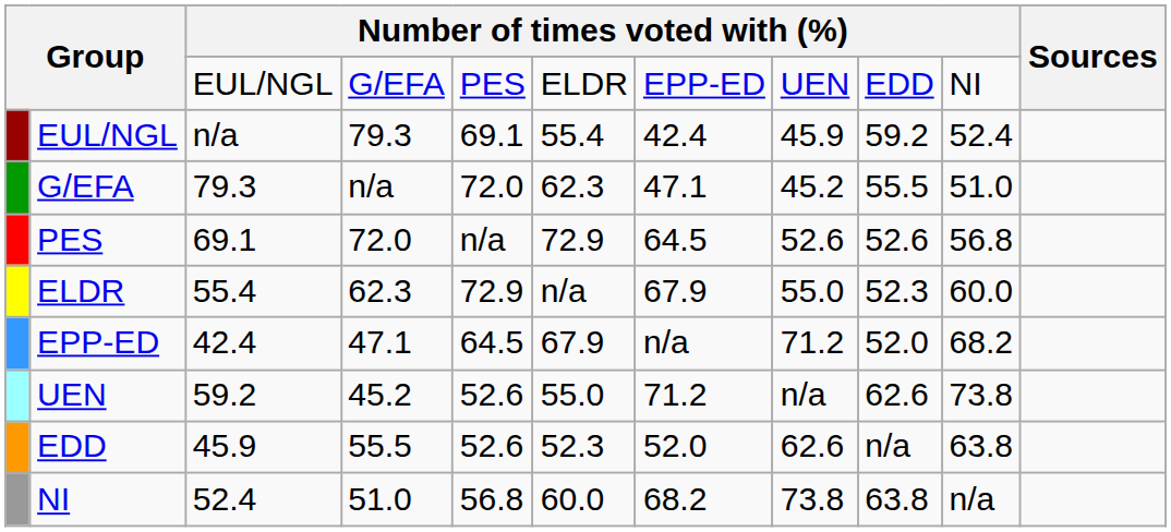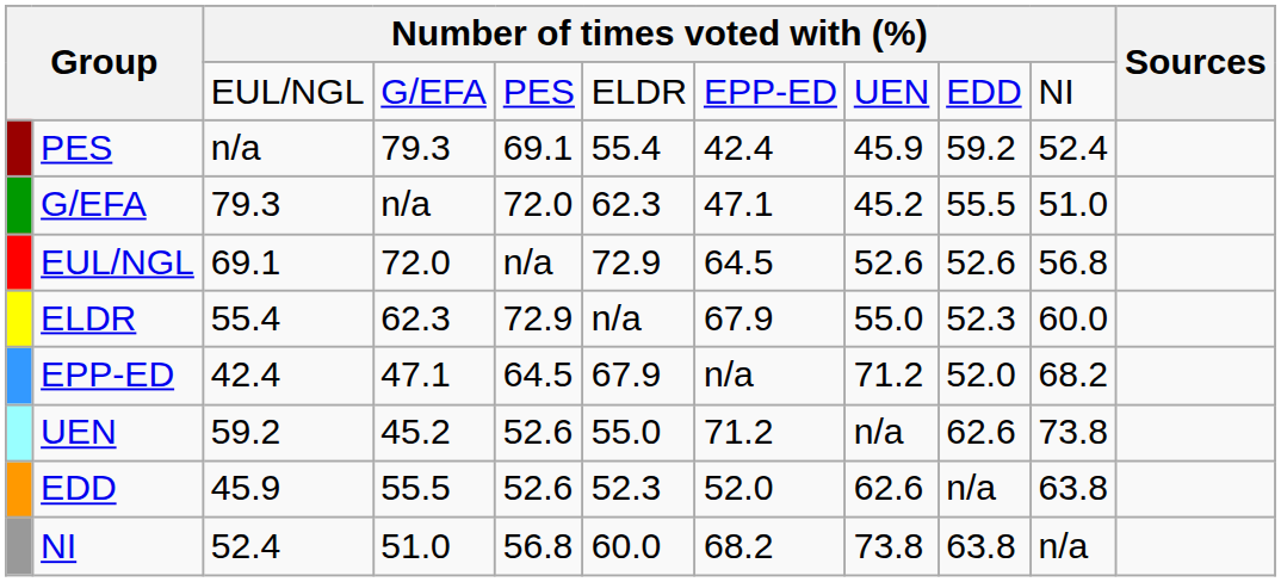row 3 | column 2: EUL/NGL -> PES
row 5 | column 2: PES -> EUL/NGL
